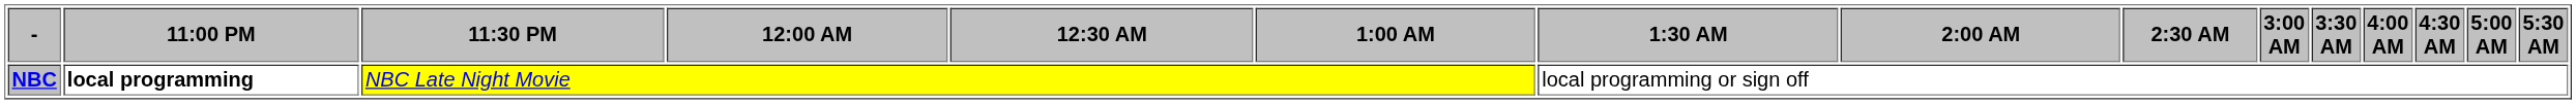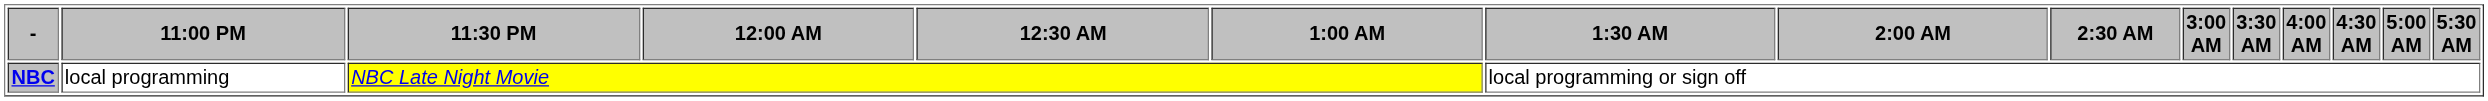NBC | 11:00 PM: bold -> normal
